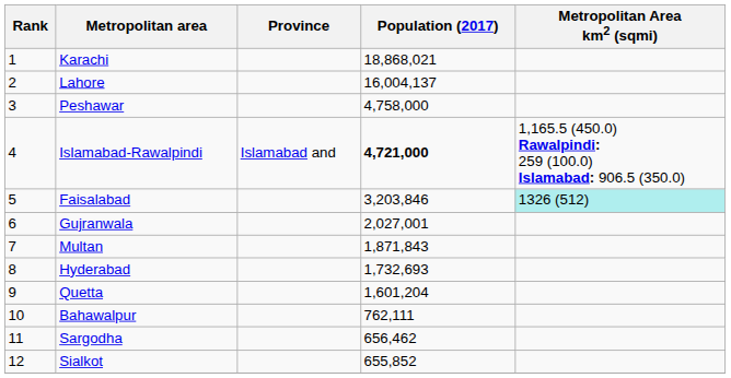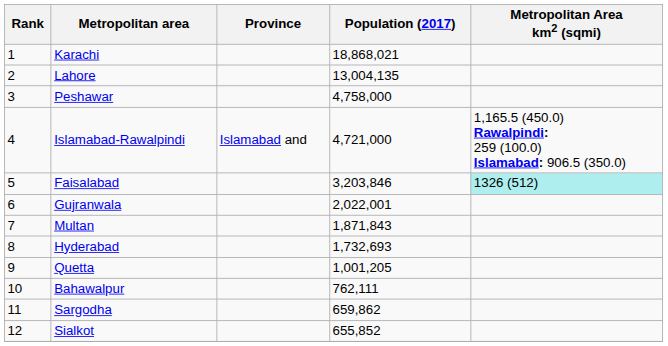Lahore | Population (2017): 16,004,137 -> 13,004,135
Islamabad-Rawalpindi | Population (2017): bold -> normal
Gujranwala | Population (2017): 2,027,001 -> 2,022,001
Quetta | Population (2017): 1,601,204 -> 1,001,205
Sargodha | Population (2017): 656,462 -> 659,862
